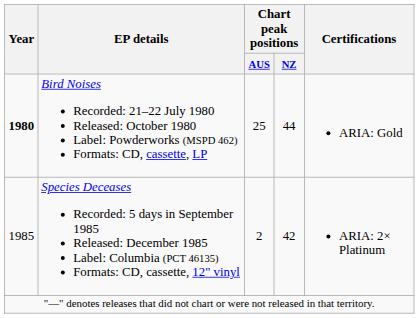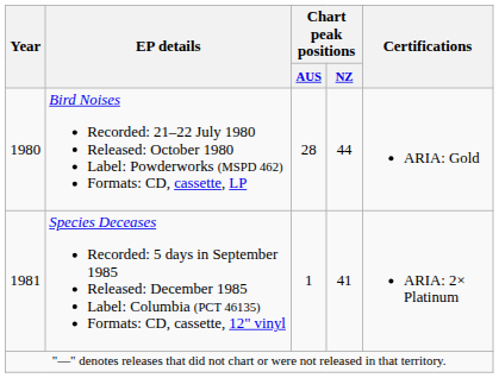row 3 | Year: bold -> normal
row 3 | Chart peak positions / AUS: 25 -> 28
row 4 | Year: 1985 -> 1981
row 4 | Chart peak positions / AUS: 2 -> 1
row 4 | Chart peak positions / NZ: 42 -> 41
